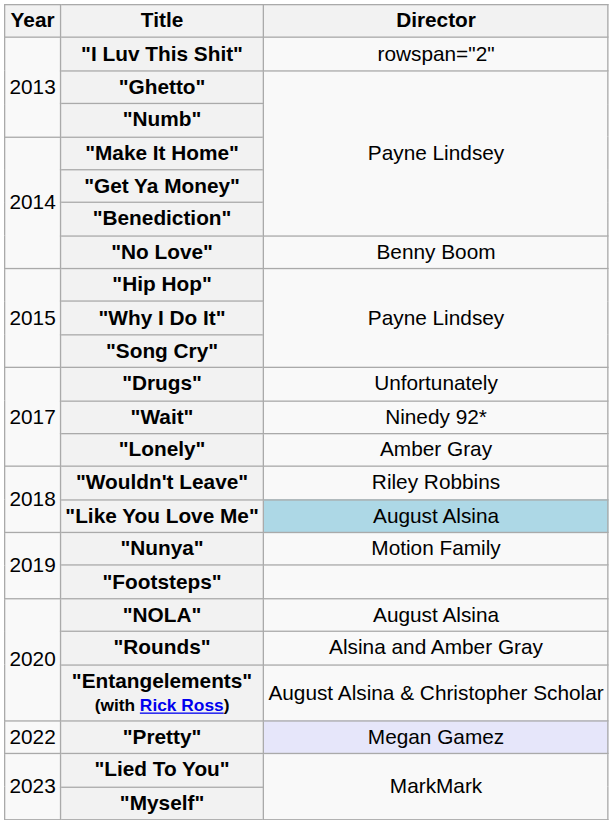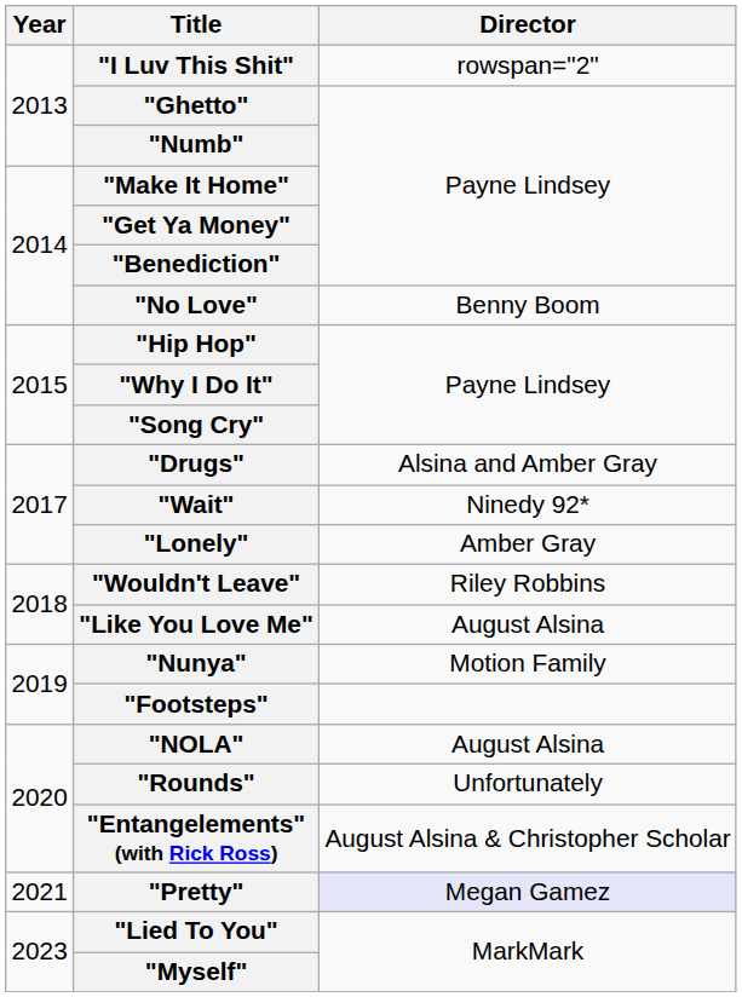"Drugs" | Director: Unfortunately -> Alsina and Amber Gray
"Like You Love Me" | Director: lightblue background -> no background
"Rounds" | Director: Alsina and Amber Gray -> Unfortunately
"Pretty" | Year: 2022 -> 2021
